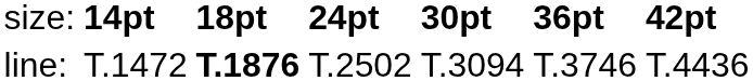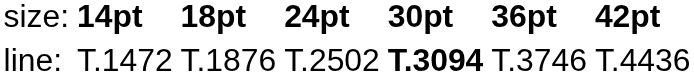line: | column 3: bold -> normal
line: | column 5: normal -> bold
